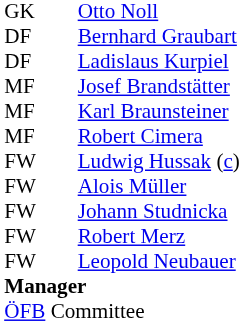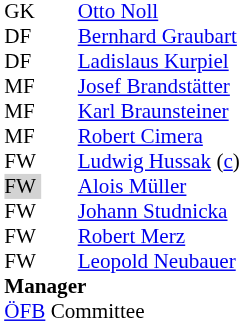Alois Müller | column 1: no background -> lightgrey background
